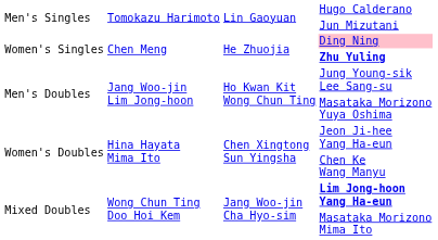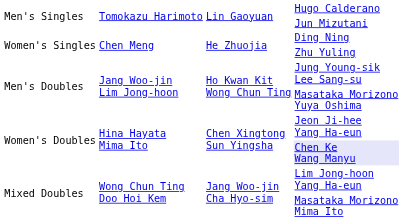Ding Ning | column 4: pink background -> no background
Zhu Yuling | column 4: bold -> normal
Chen Ke Wang Manyu | column 4: no background -> lavender background
Lim Jong-hoon Yang Ha-eun | column 4: bold -> normal
